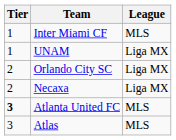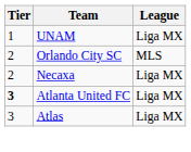- row: 1 | Inter Miami CF | MLS
Orlando City SC | League: Liga MX -> MLS
Atlanta United FC | League: MLS -> Liga MX
Atlas | League: MLS -> Liga MX
